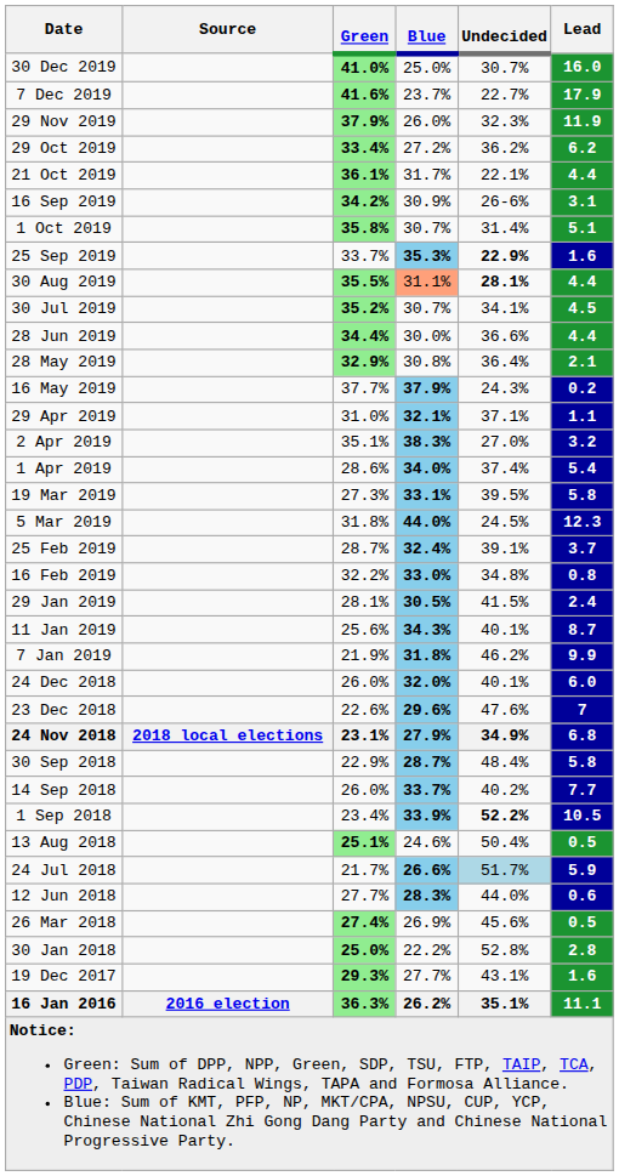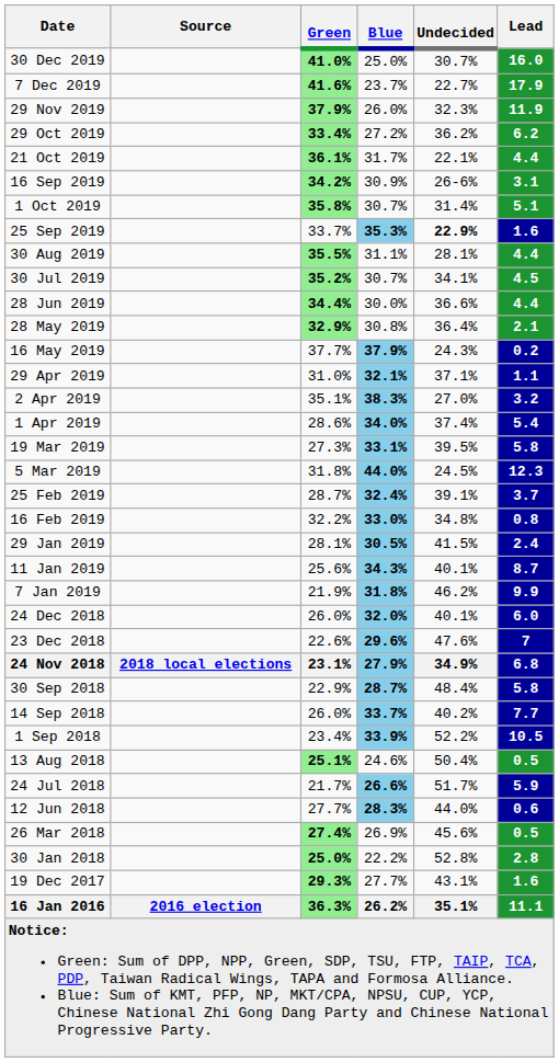30 Aug 2019 | Blue: lightsalmon background -> no background
30 Aug 2019 | Undecided: bold -> normal
1 Sep 2018 | Undecided: bold -> normal
24 Jul 2018 | Undecided: lightblue background -> no background
